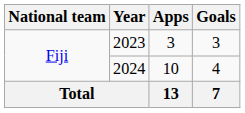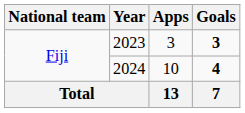2023 | Goals: normal -> bold
2024 | Goals: normal -> bold
